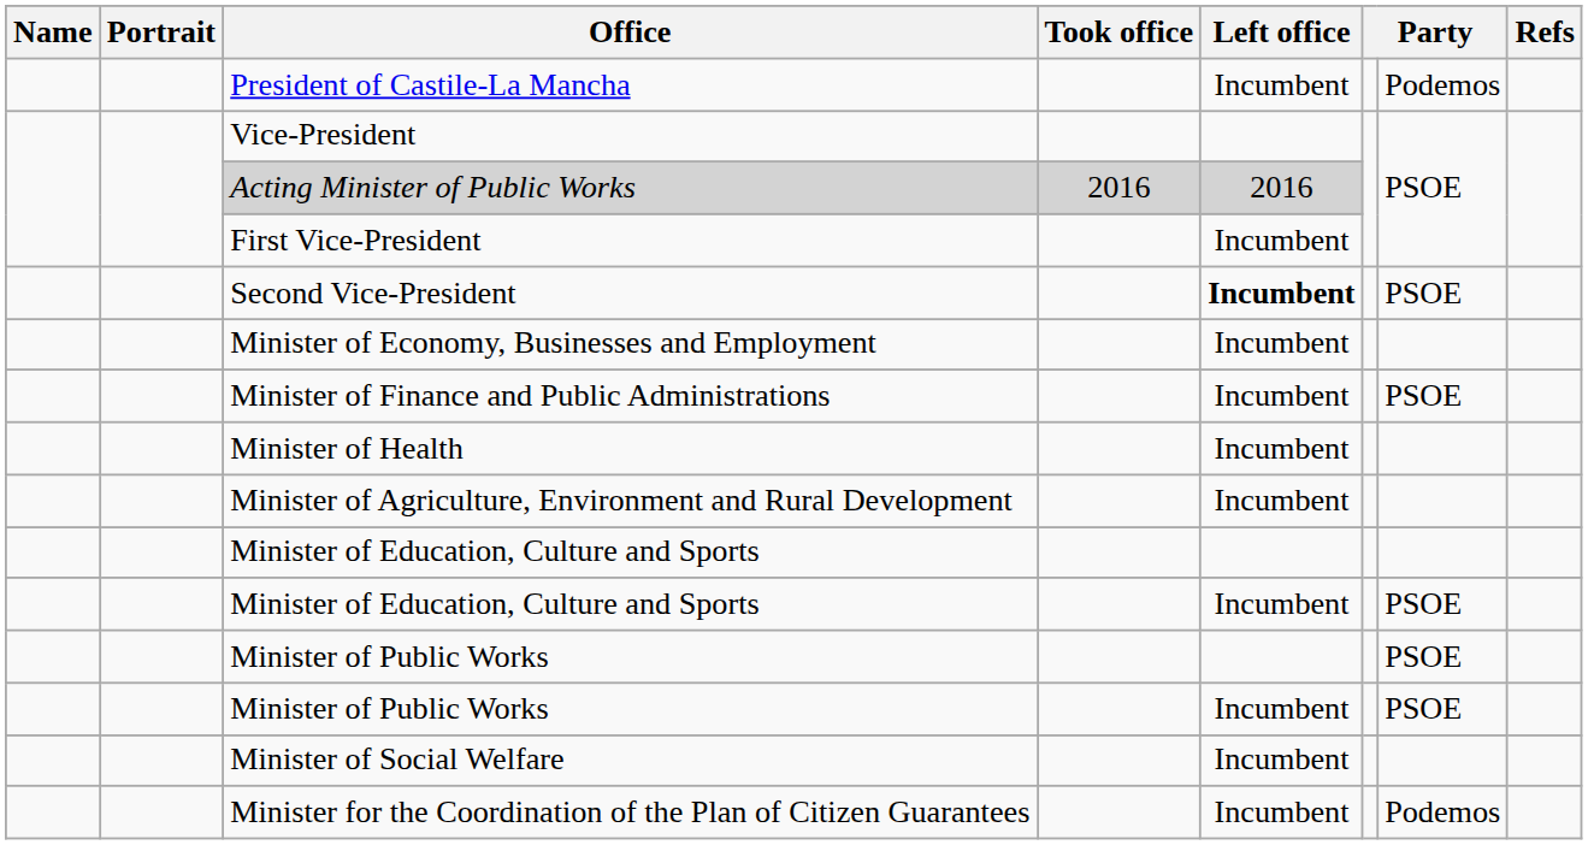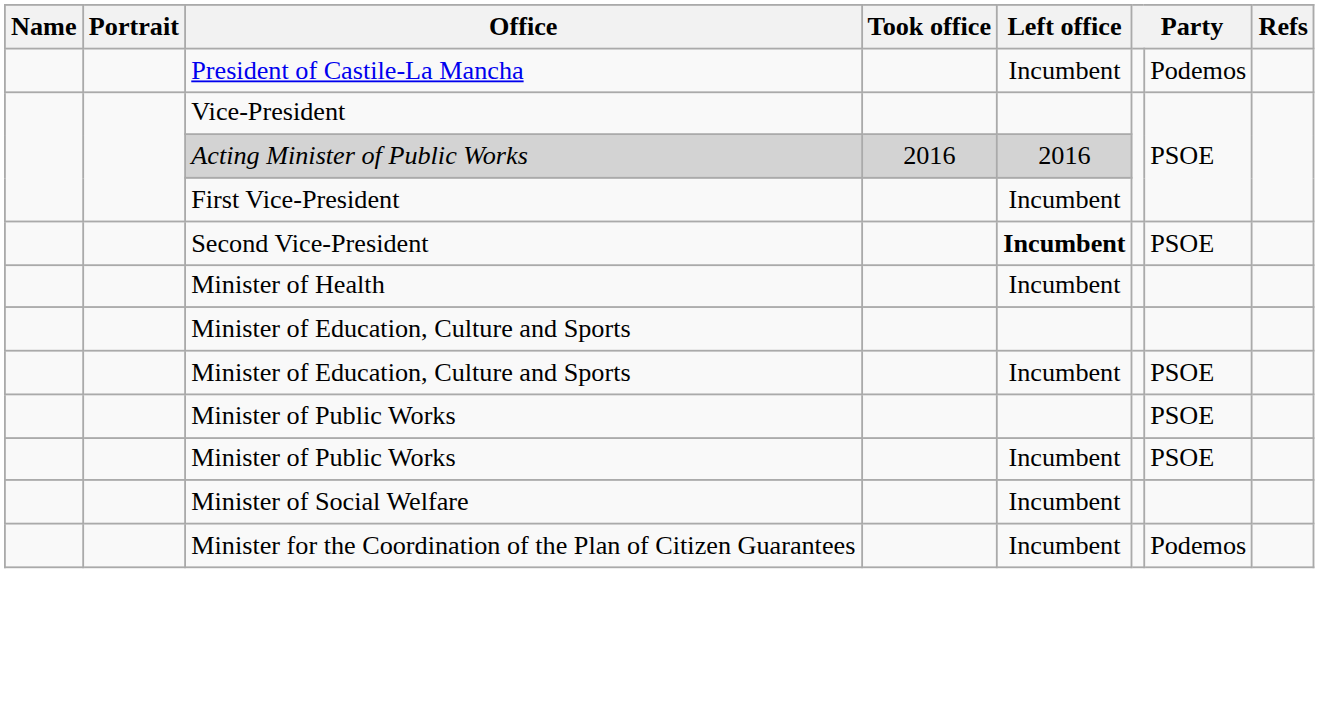- row: Minister of Economy, Businesses and Employment | Incumbent
- row: Minister of Finance and Public Administrations | Incumbent | PSOE
- row: Minister of Agriculture, Environment and Rural Development | Incumbent
